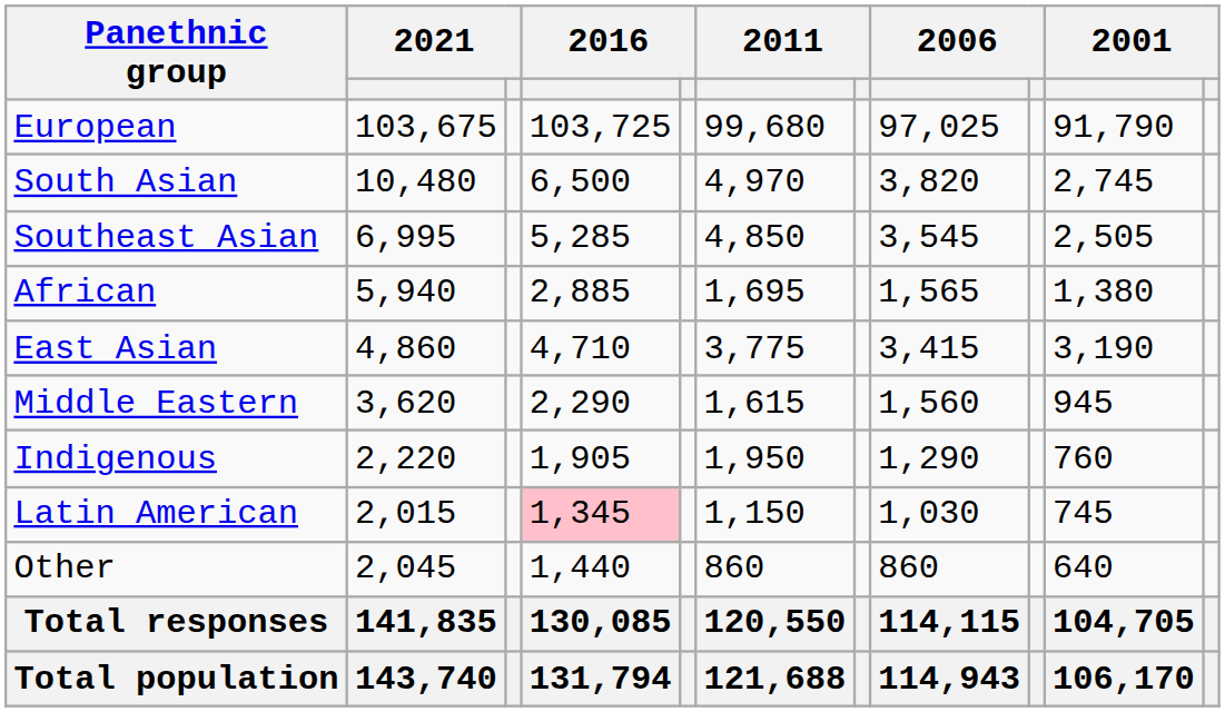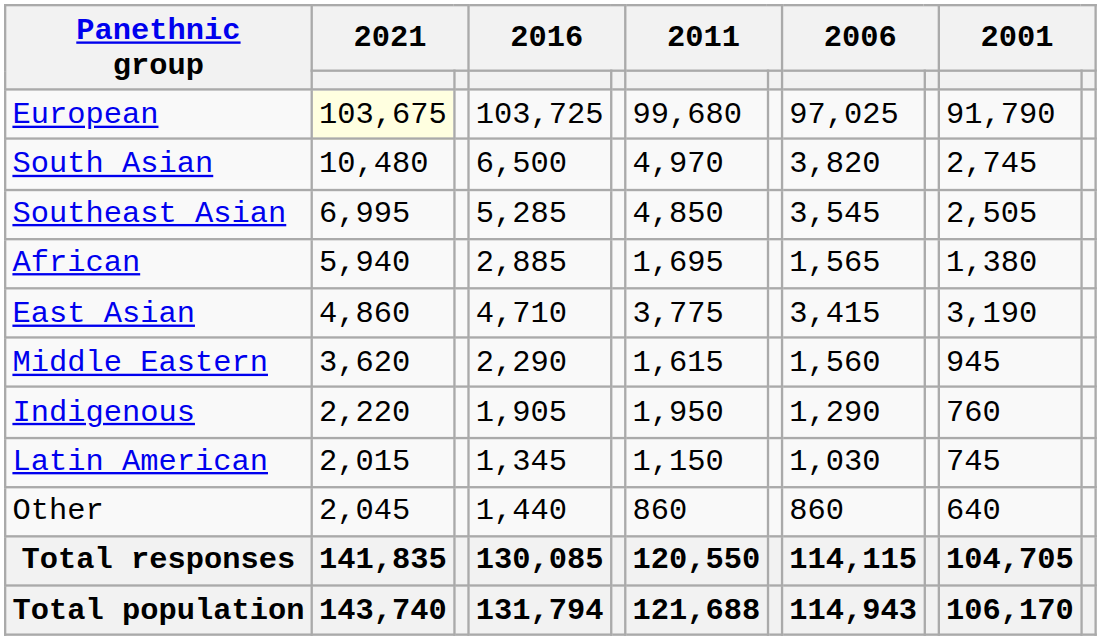European | column 2: no background -> lightyellow background
Latin American | column 4: pink background -> no background
